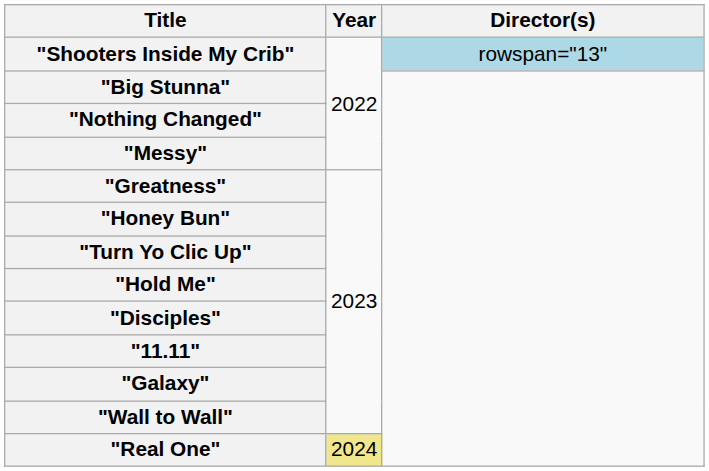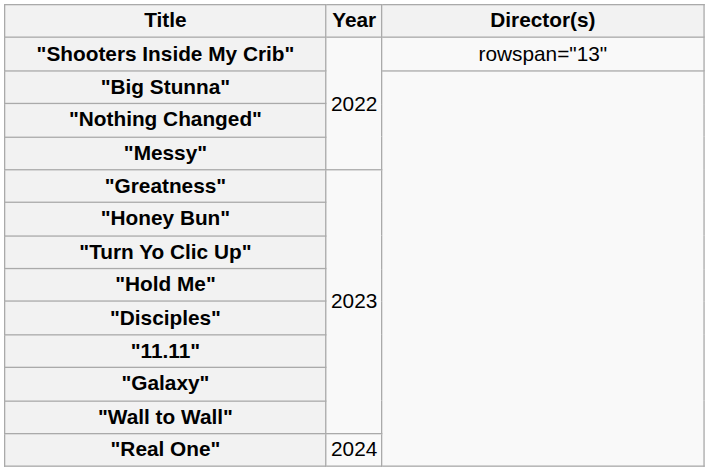"Shooters Inside My Crib" | Director(s): lightblue background -> no background
"Real One" | Year: khaki background -> no background
